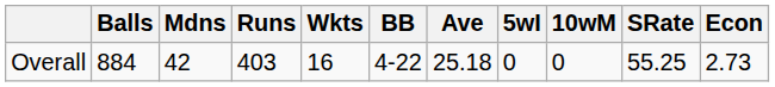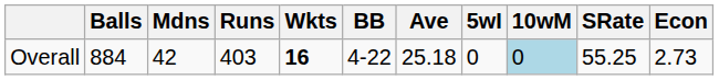row 2 | Wkts: normal -> bold
row 2 | 10wM: no background -> lightblue background
